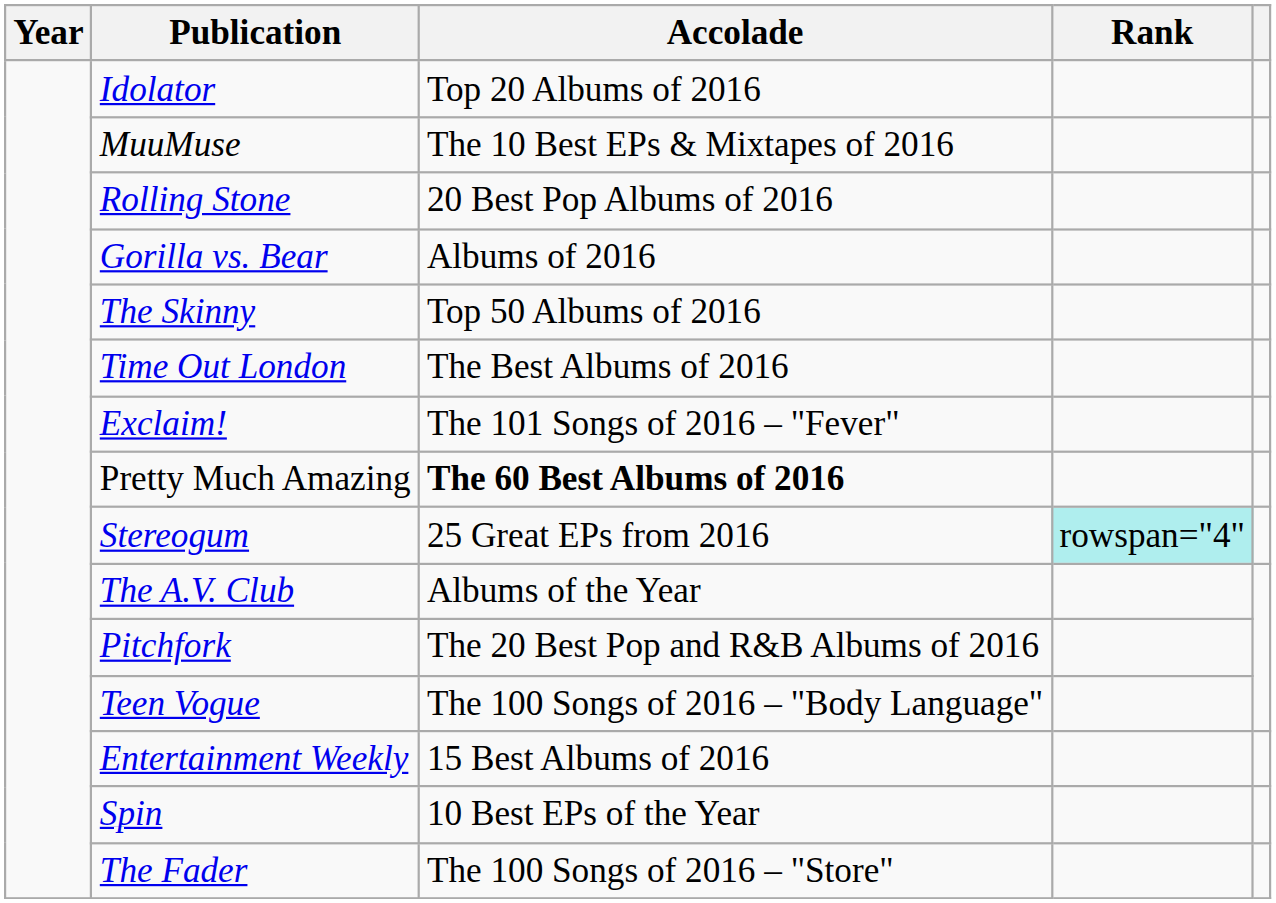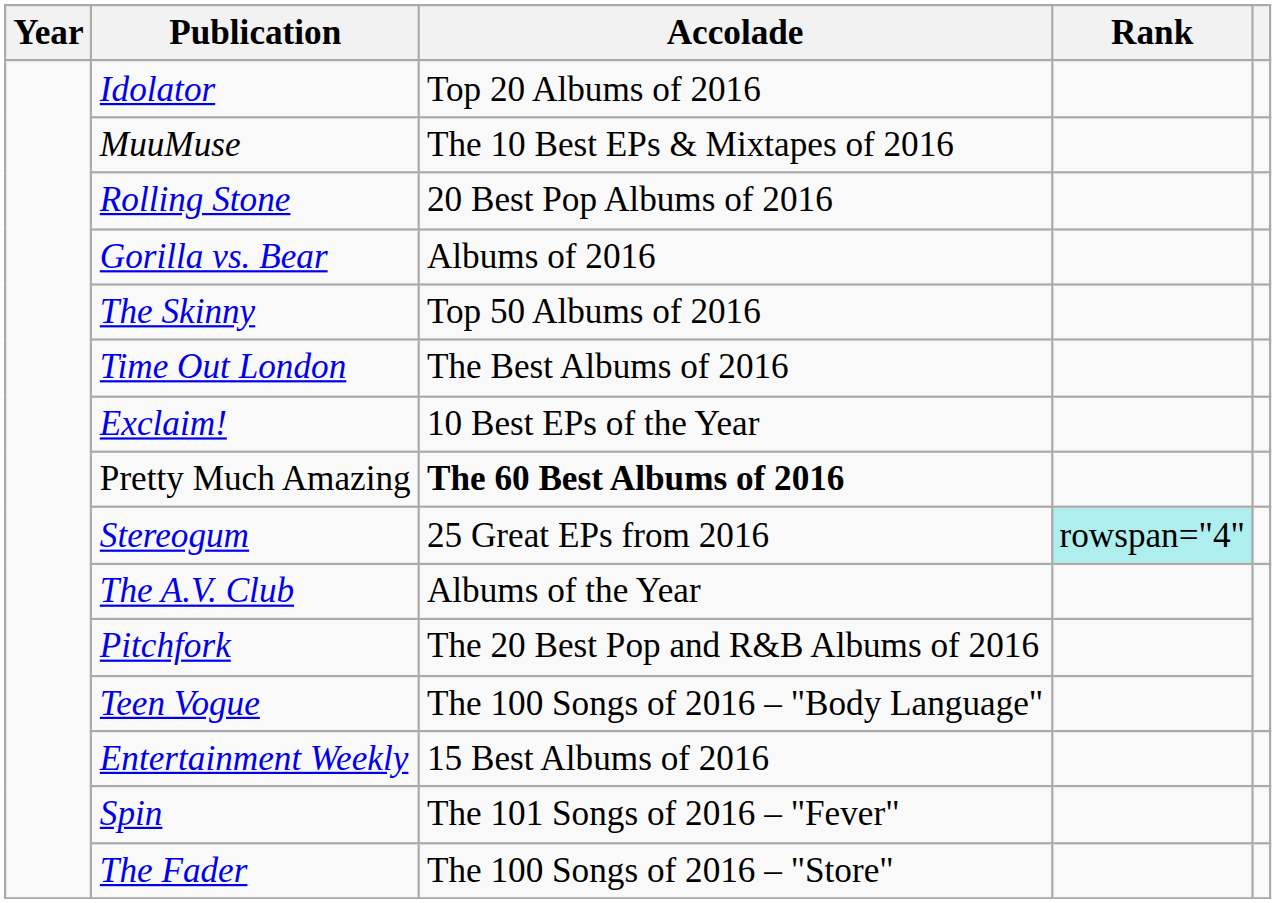Exclaim! | Accolade: The 101 Songs of 2016 – "Fever" -> 10 Best EPs of the Year
Spin | Accolade: 10 Best EPs of the Year -> The 101 Songs of 2016 – "Fever"
